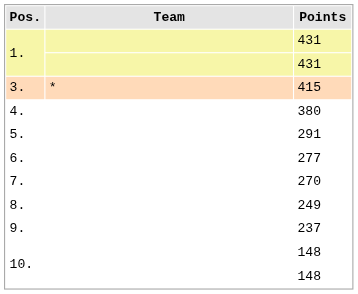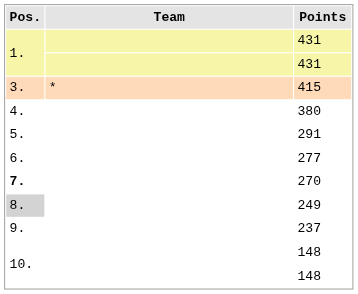7. | Pos.: normal -> bold
8. | Pos.: no background -> lightgrey background
